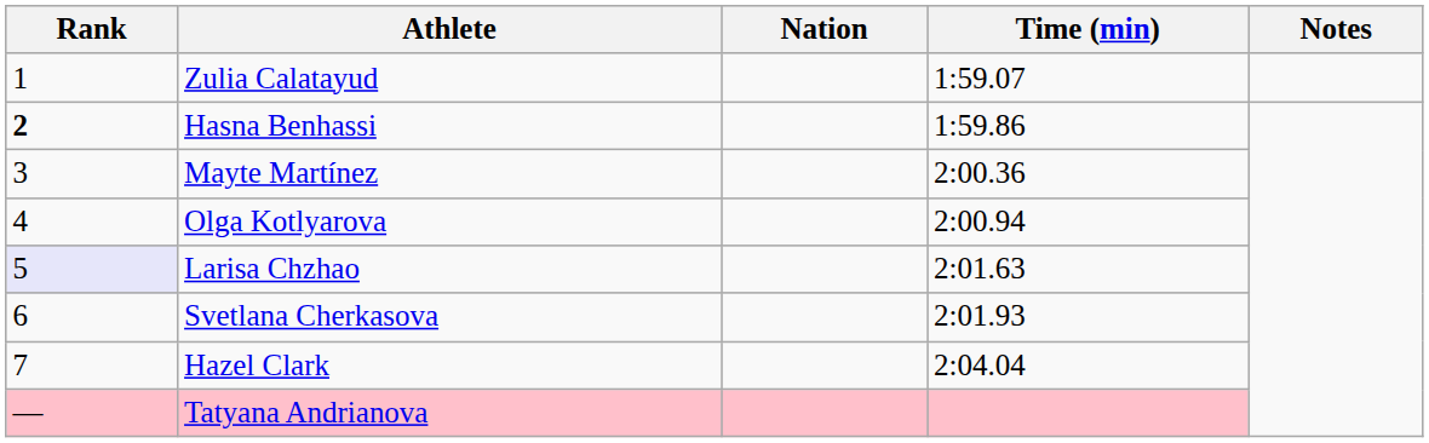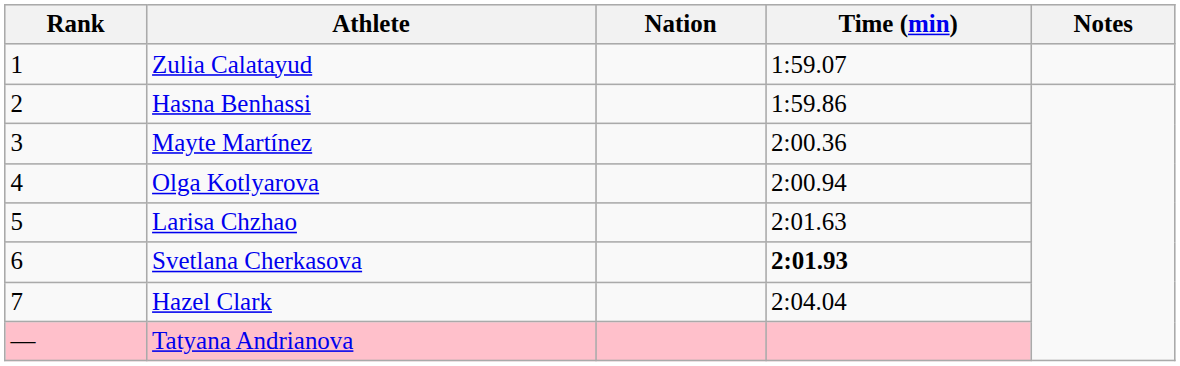Hasna Benhassi | Rank: bold -> normal
Larisa Chzhao | Rank: lavender background -> no background
Svetlana Cherkasova | Time (min): normal -> bold
